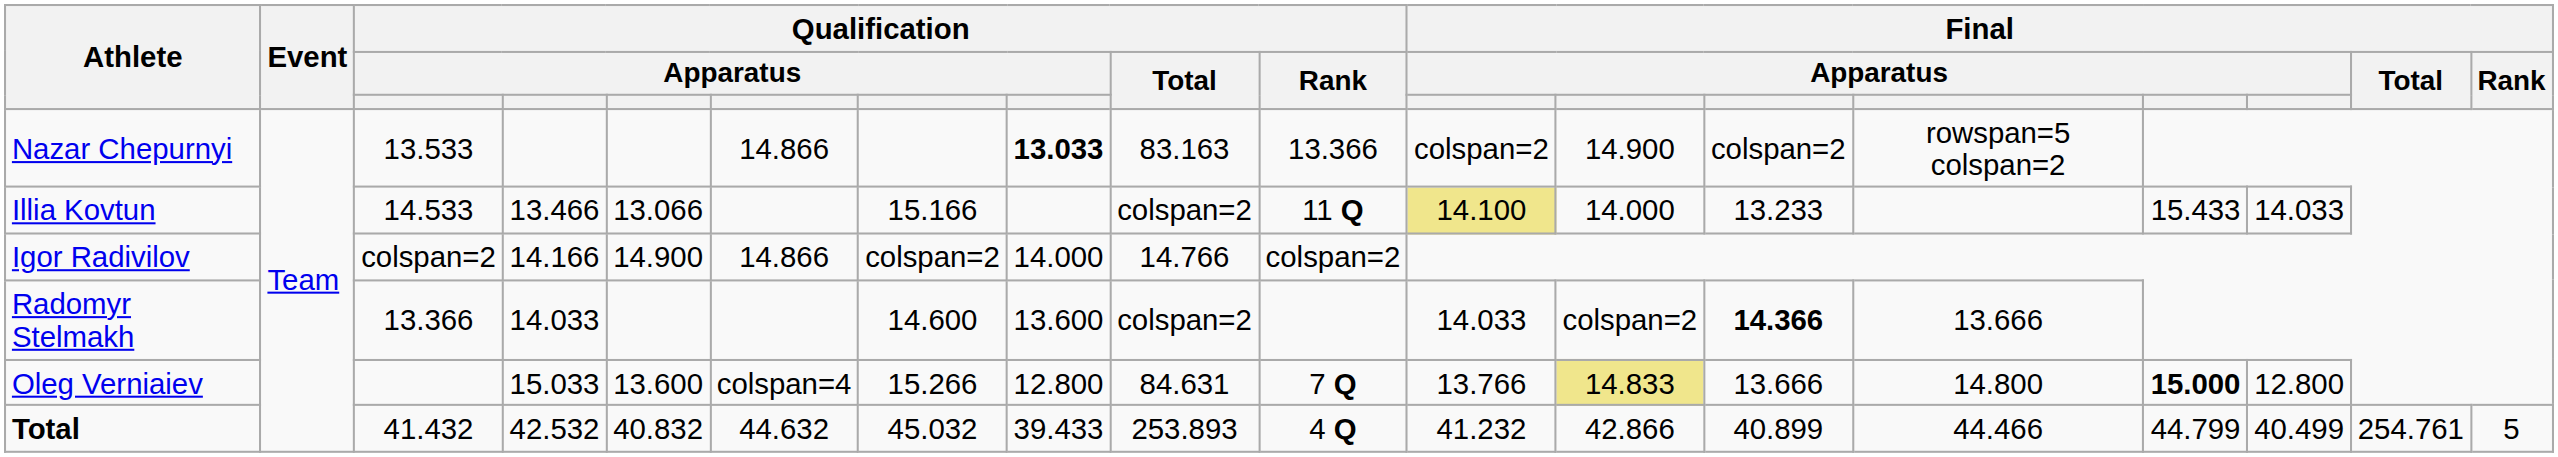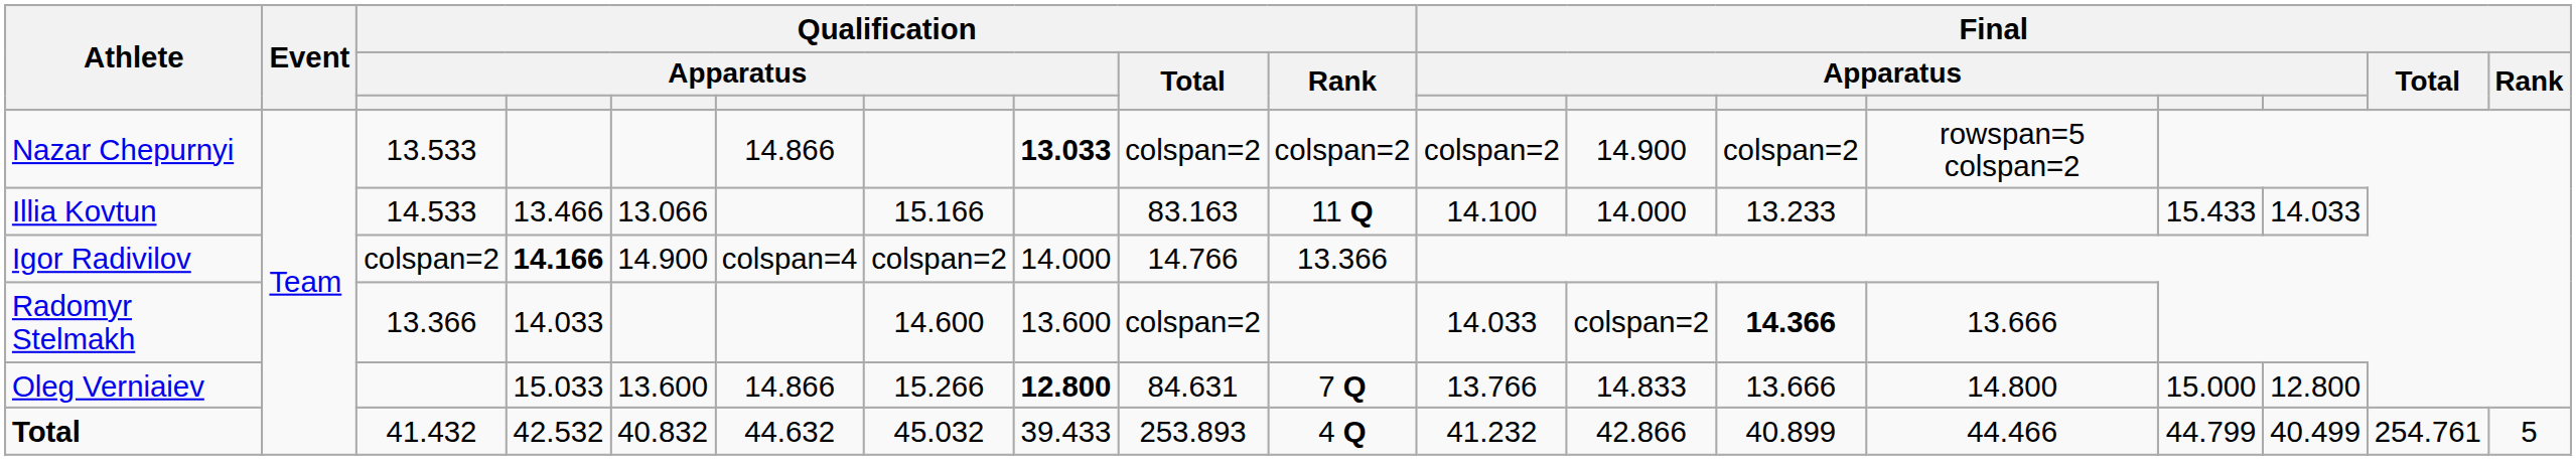Nazar Chepurnyi | Qualification / Total: 83.163 -> colspan=2
Nazar Chepurnyi | Qualification / Rank: 13.366 -> colspan=2
Illia Kovtun | Qualification / Total: colspan=2 -> 83.163
Illia Kovtun | column 11: khaki background -> no background
Igor Radivilov | column 4: normal -> bold
Igor Radivilov | column 6: 14.866 -> colspan=4
Igor Radivilov | Qualification / Rank: colspan=2 -> 13.366
Oleg Verniaiev | column 6: colspan=4 -> 14.866
Oleg Verniaiev | column 8: normal -> bold
Oleg Verniaiev | column 12: khaki background -> no background
Oleg Verniaiev | column 15: bold -> normal
